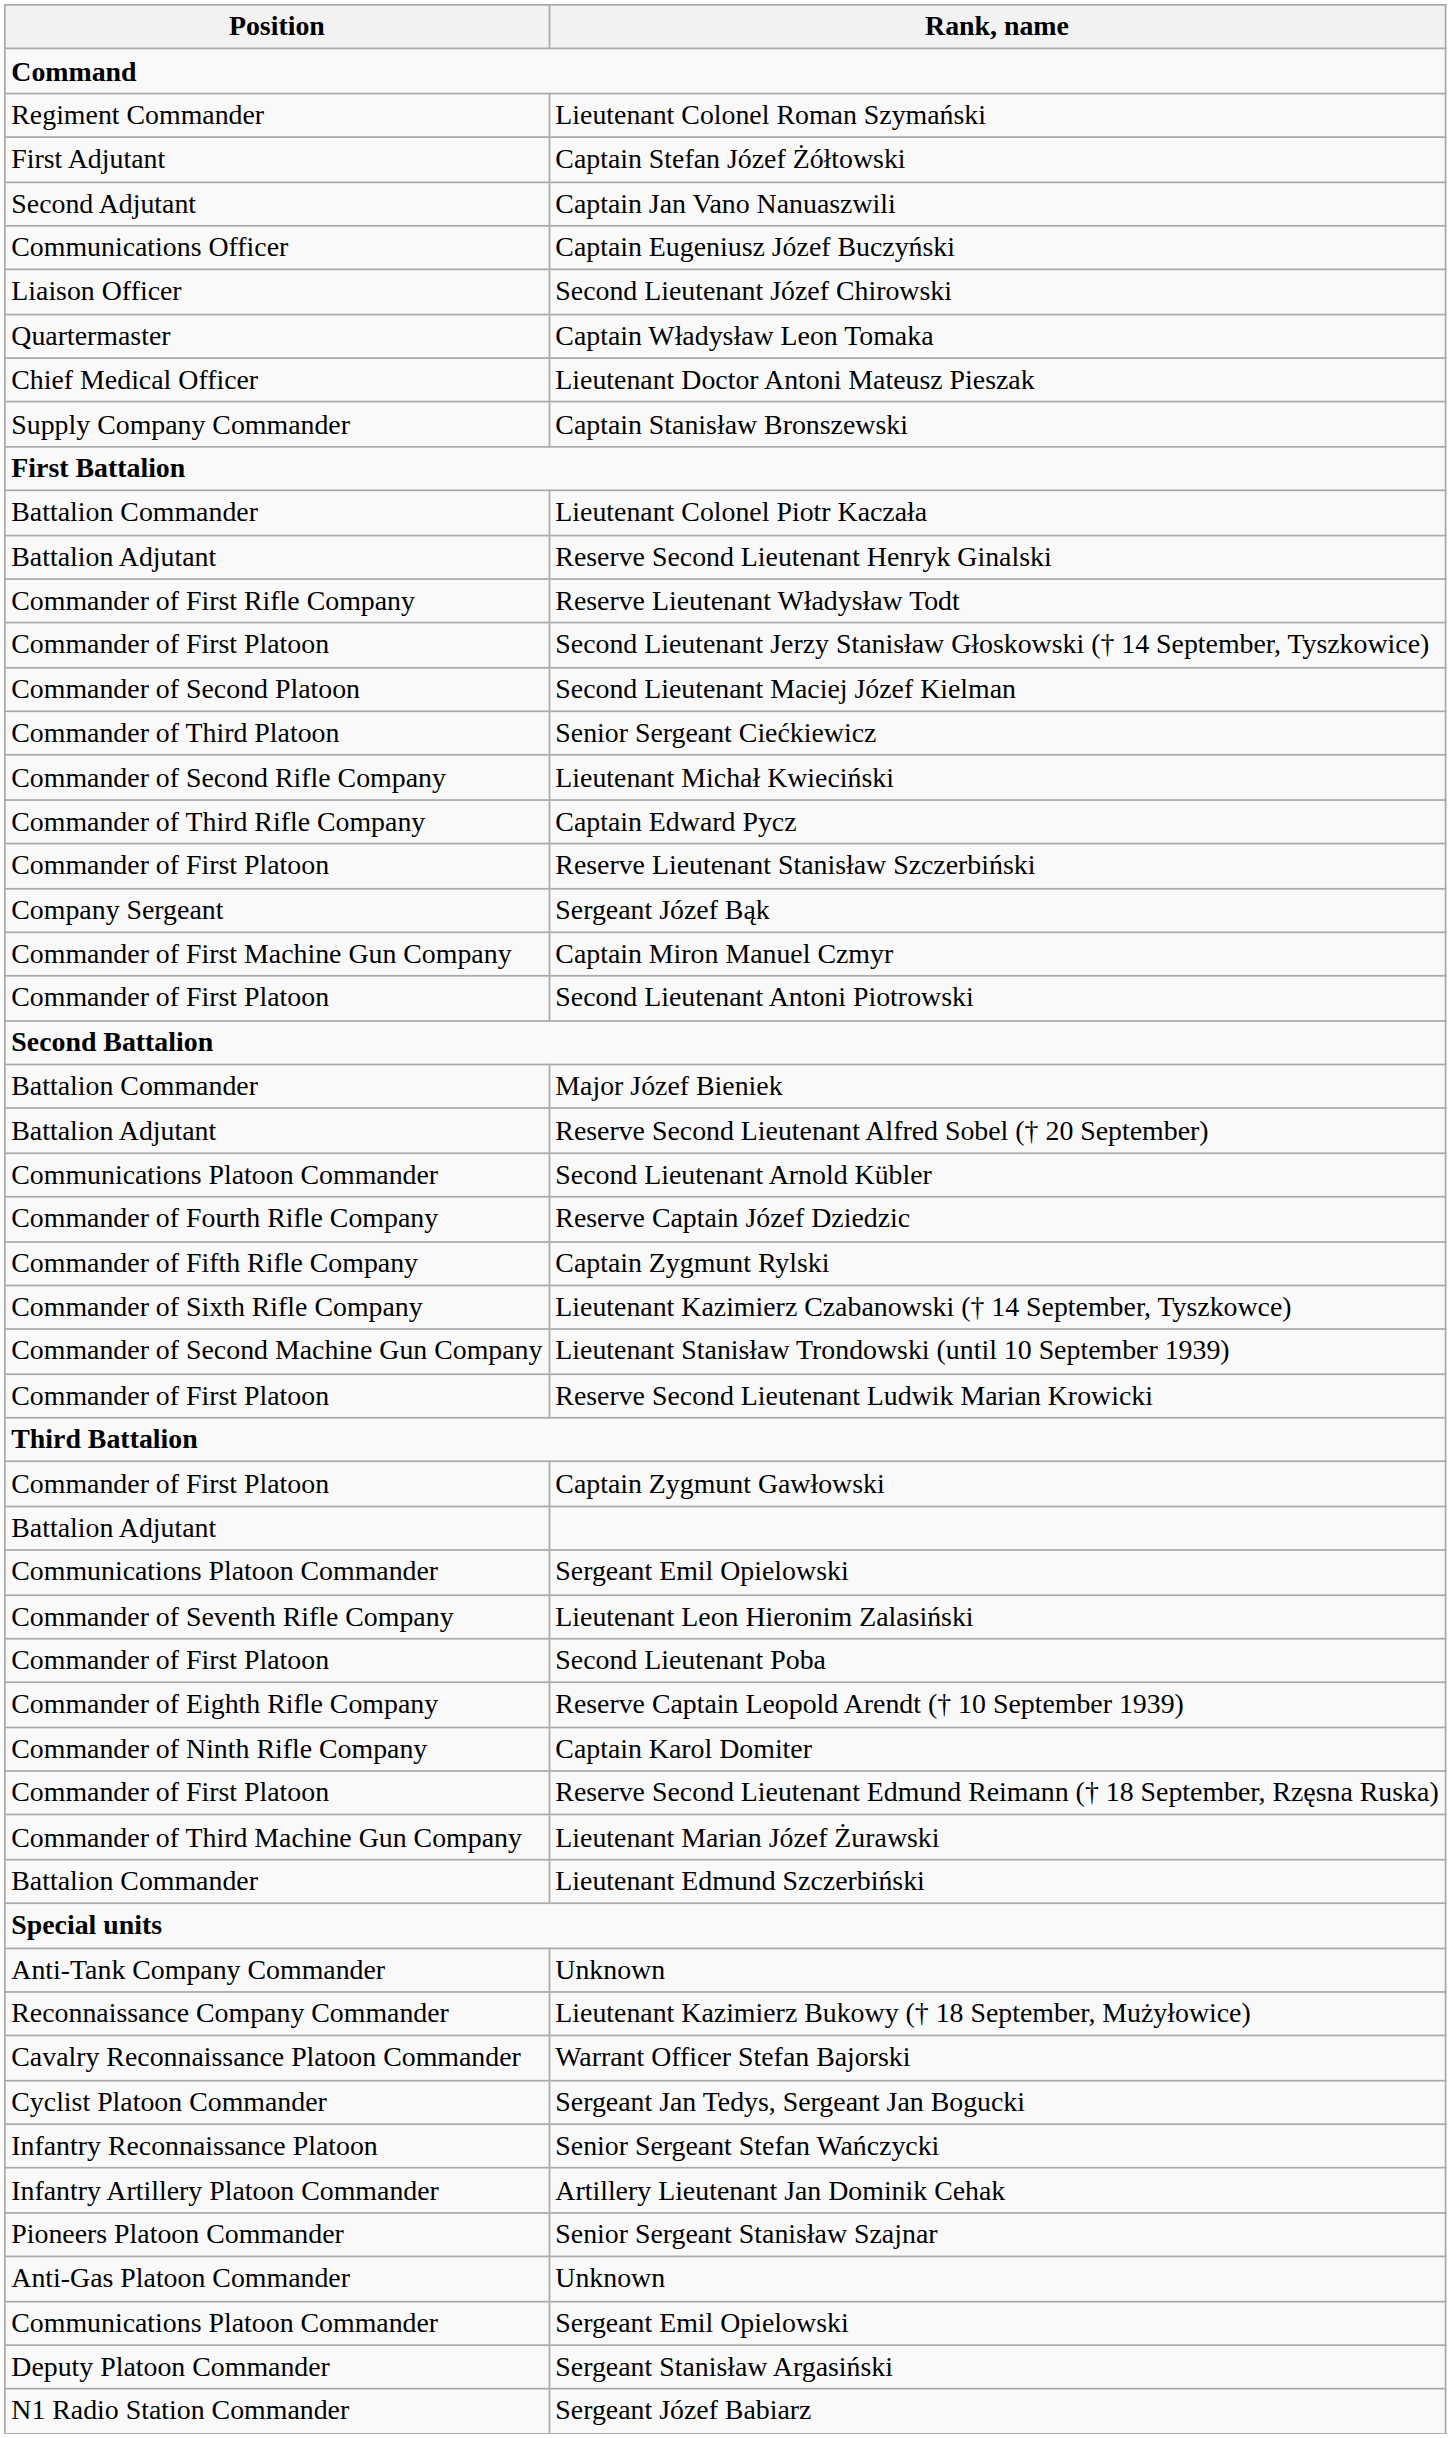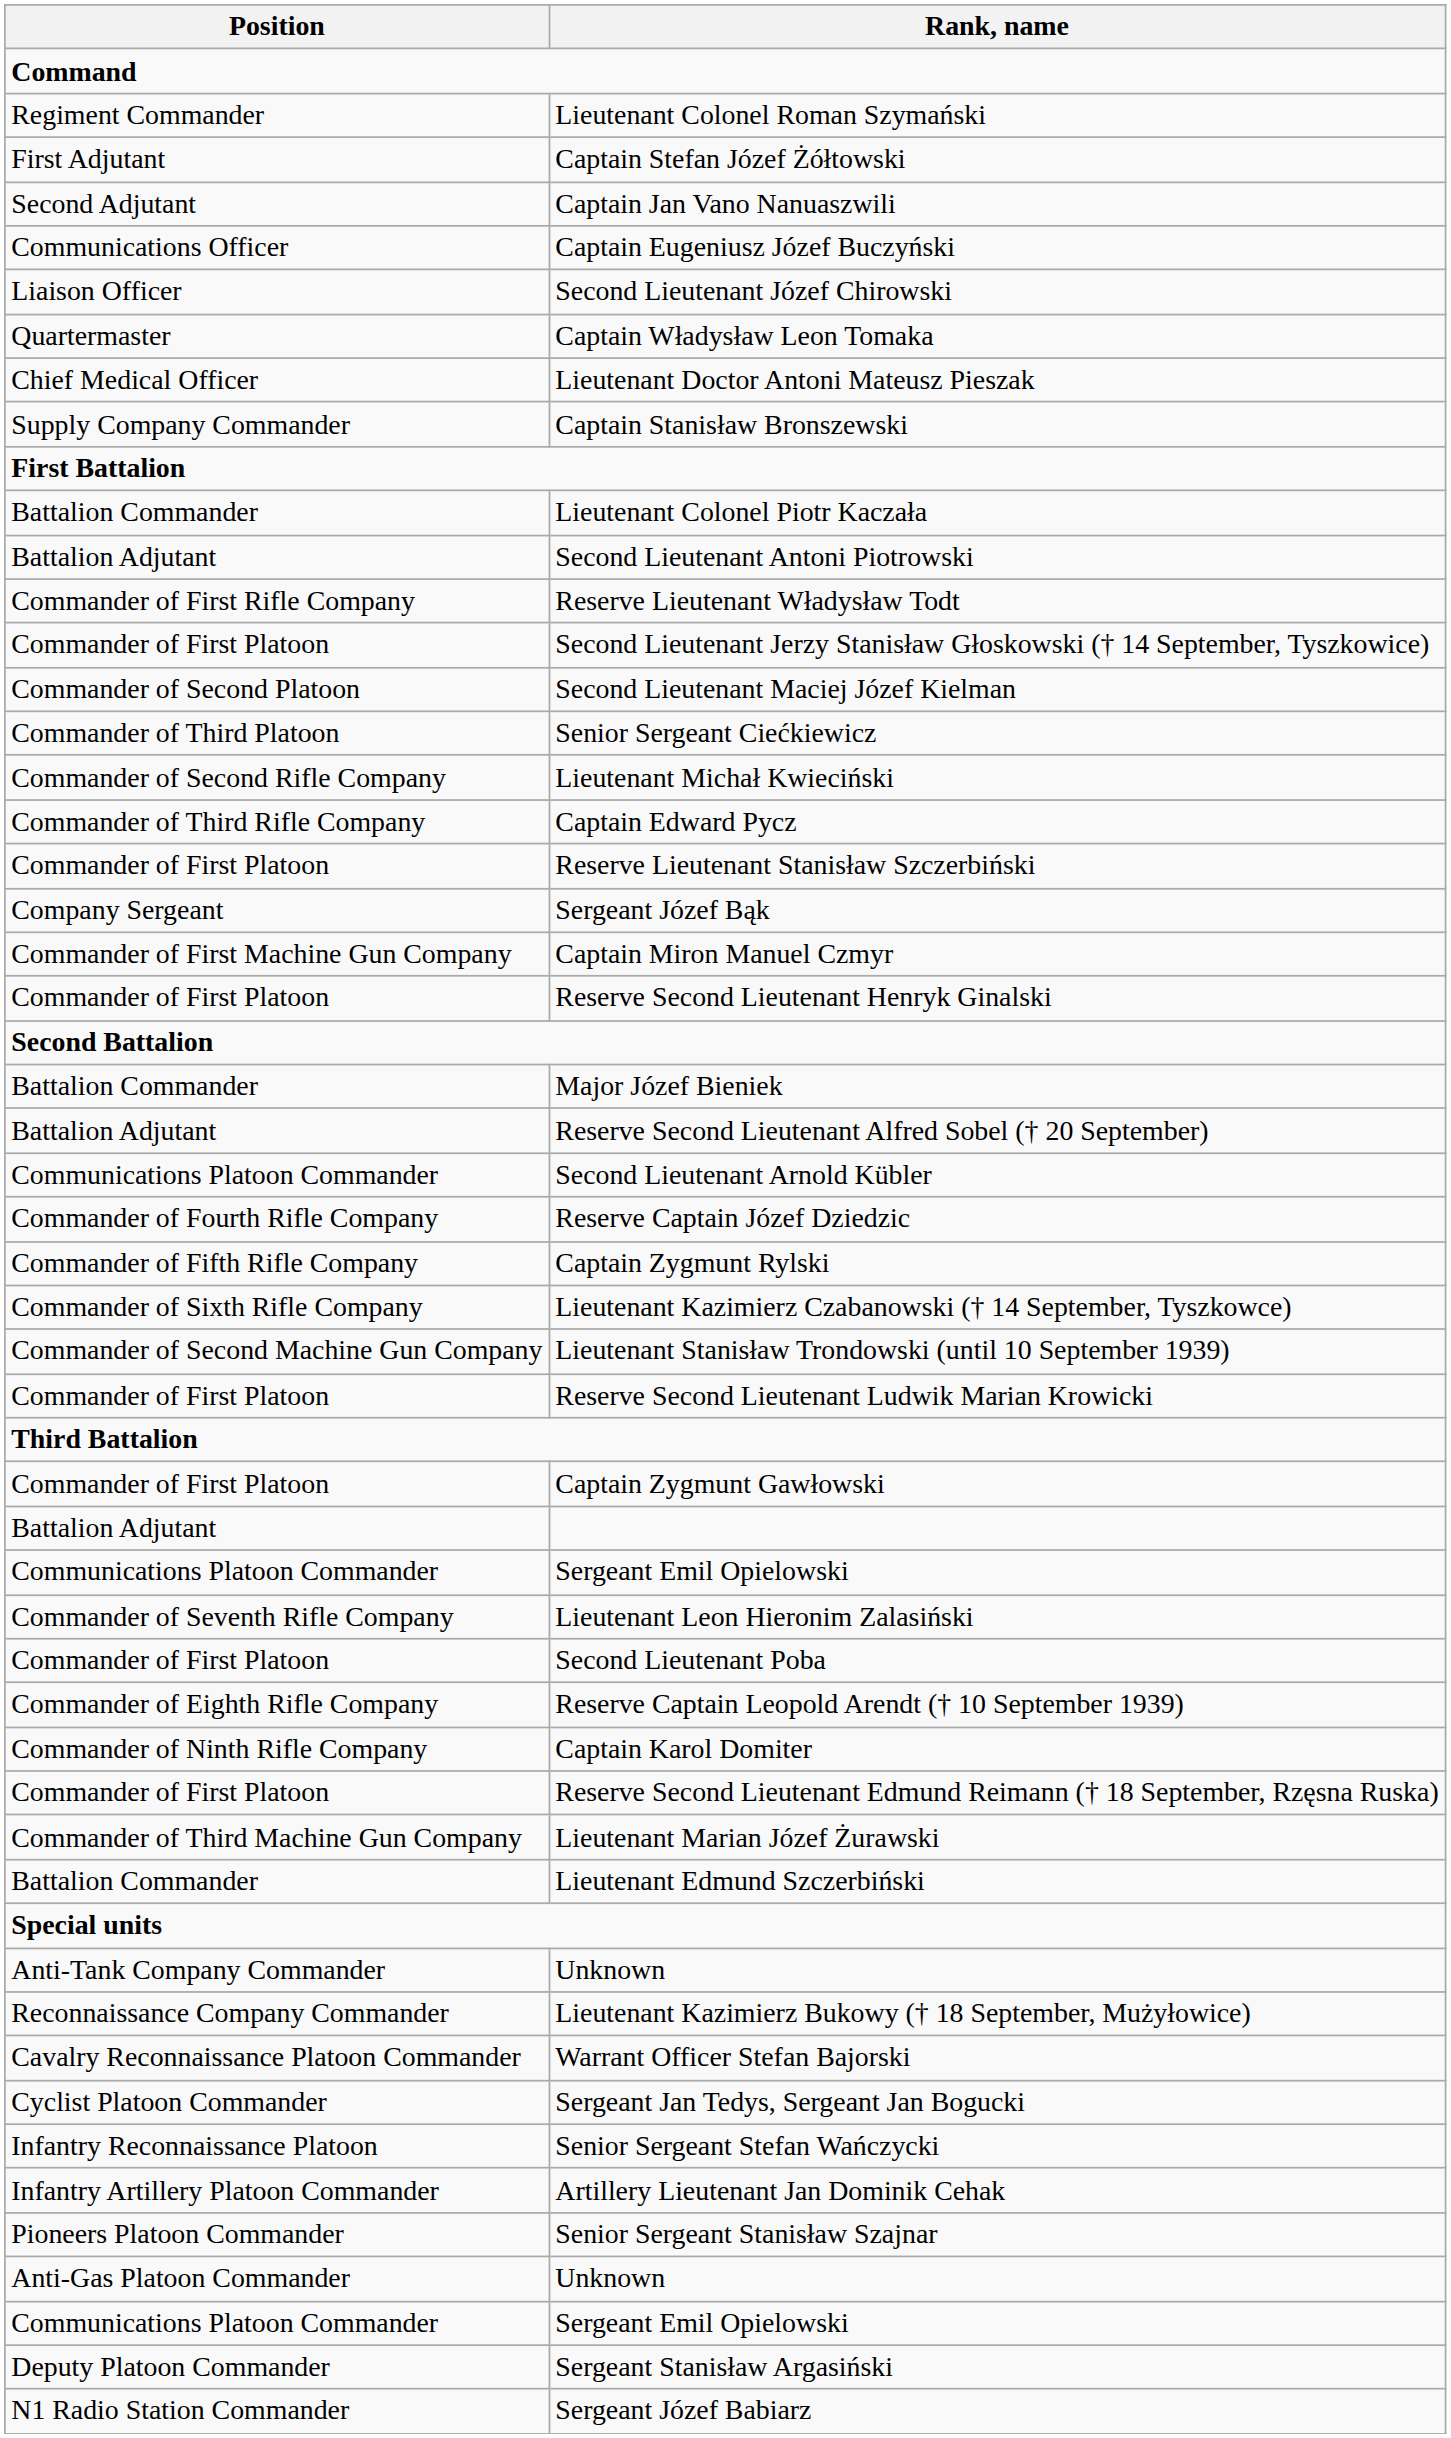row 13 | Rank, name: Reserve Second Lieutenant Henryk Ginalski -> Second Lieutenant Antoni Piotrowski
row 23 | Rank, name: Second Lieutenant Antoni Piotrowski -> Reserve Second Lieutenant Henryk Ginalski
